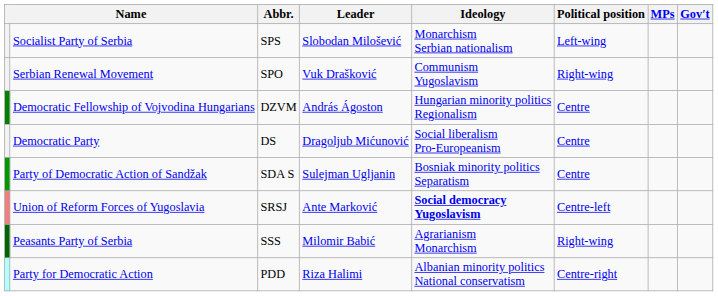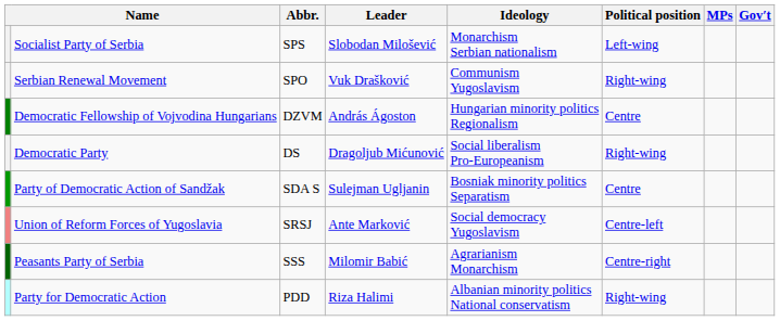Democratic Party | Political position: Centre -> Right-wing
Union of Reform Forces of Yugoslavia | Ideology: bold -> normal
Peasants Party of Serbia | Political position: Right-wing -> Centre-right
Party for Democratic Action | Political position: Centre-right -> Right-wing
